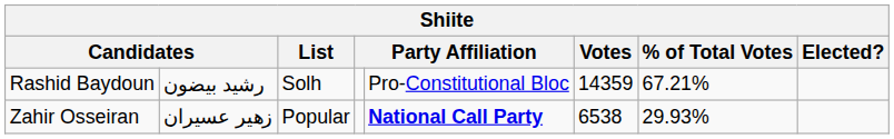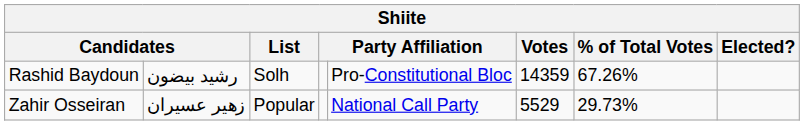Rashid Baydoun | % of Total Votes: 67.21% -> 67.26%
Zahir Osseiran | column 5: bold -> normal
Zahir Osseiran | Votes: 6538 -> 5529
Zahir Osseiran | % of Total Votes: 29.93% -> 29.73%
